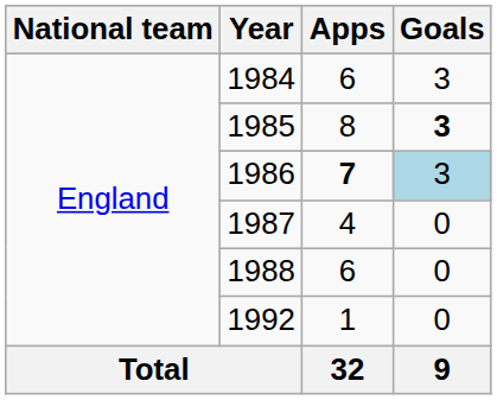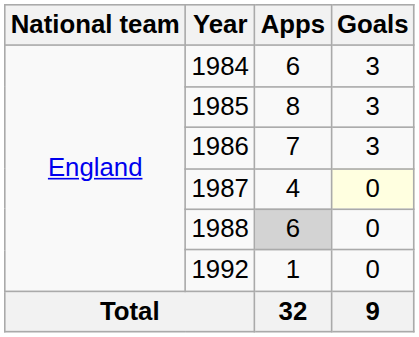1985 | Goals: bold -> normal
1986 | Apps: bold -> normal
1986 | Goals: lightblue background -> no background
1987 | Goals: no background -> lightyellow background
1988 | Apps: no background -> lightgrey background
